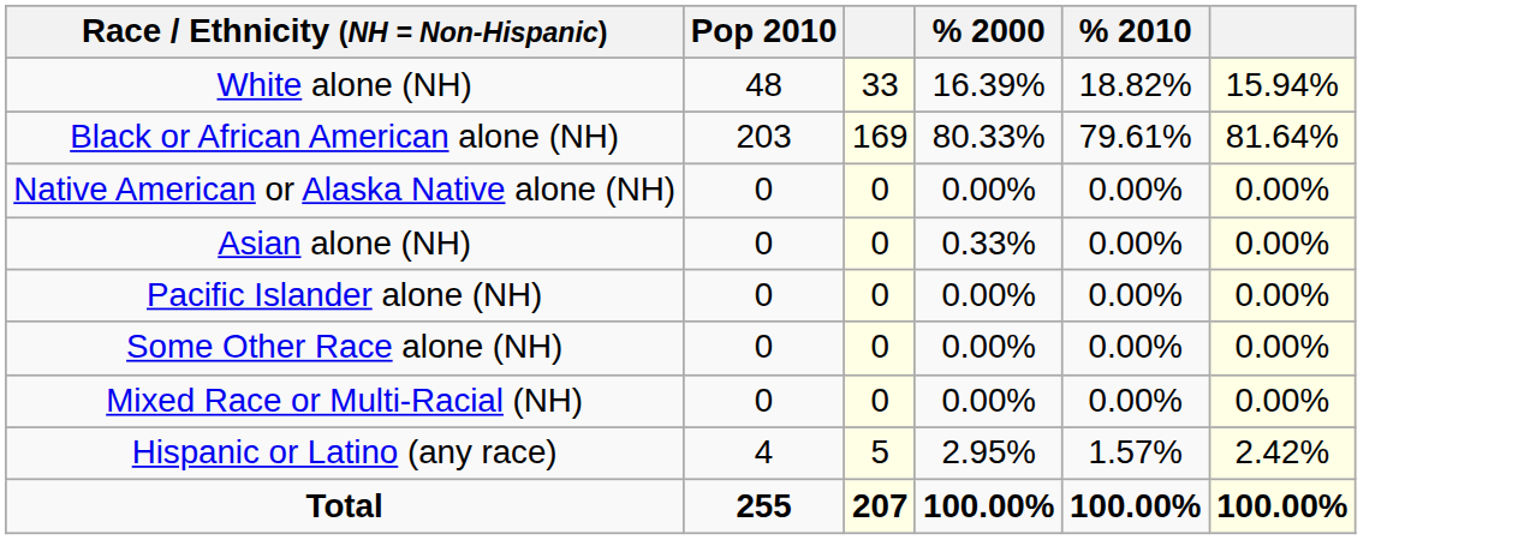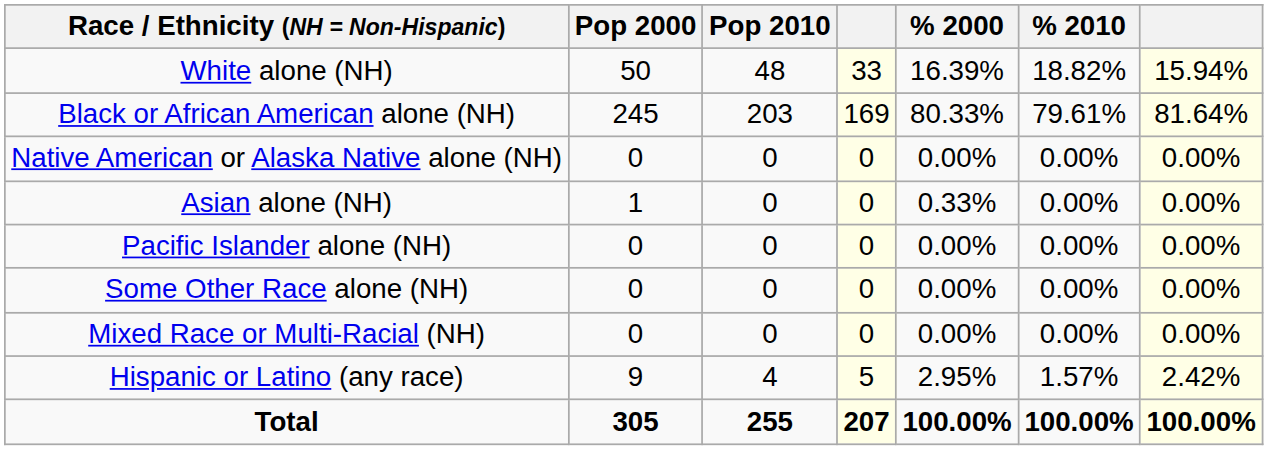+ column: Pop 2000 | 50 | 245 | 0 | 1 | 0 | 0 | 0 | 9 | 305
